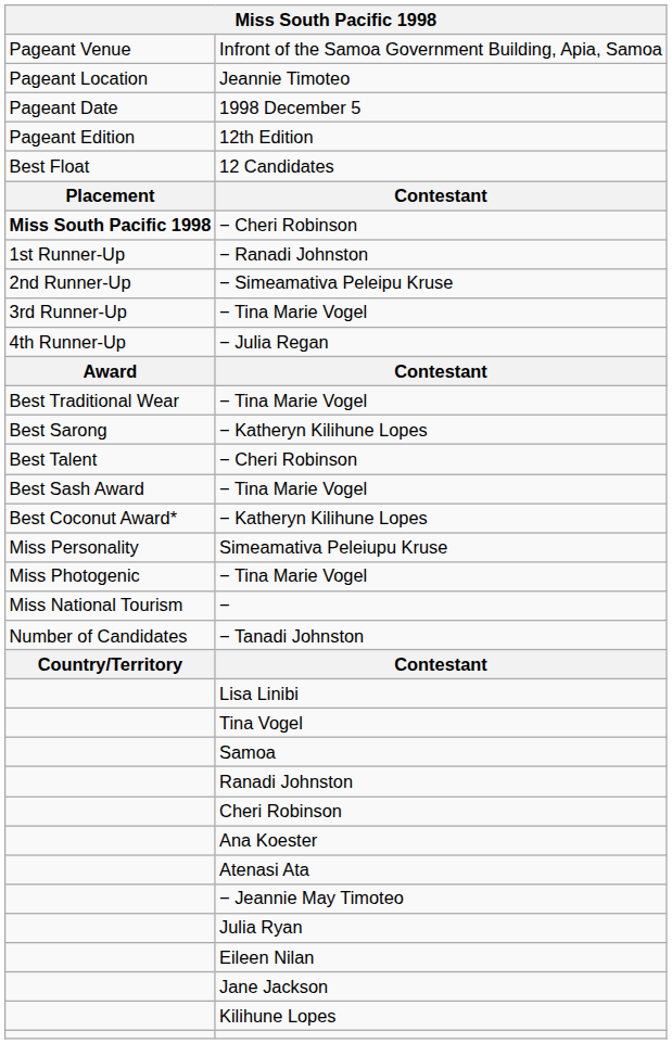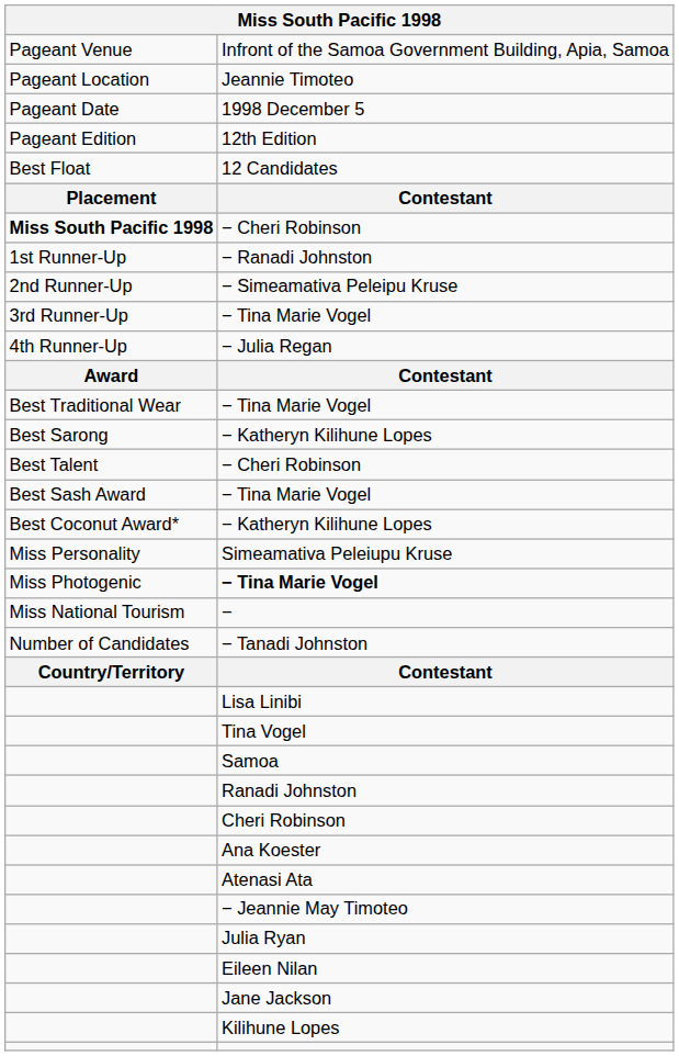row 20 | column 2: normal -> bold
